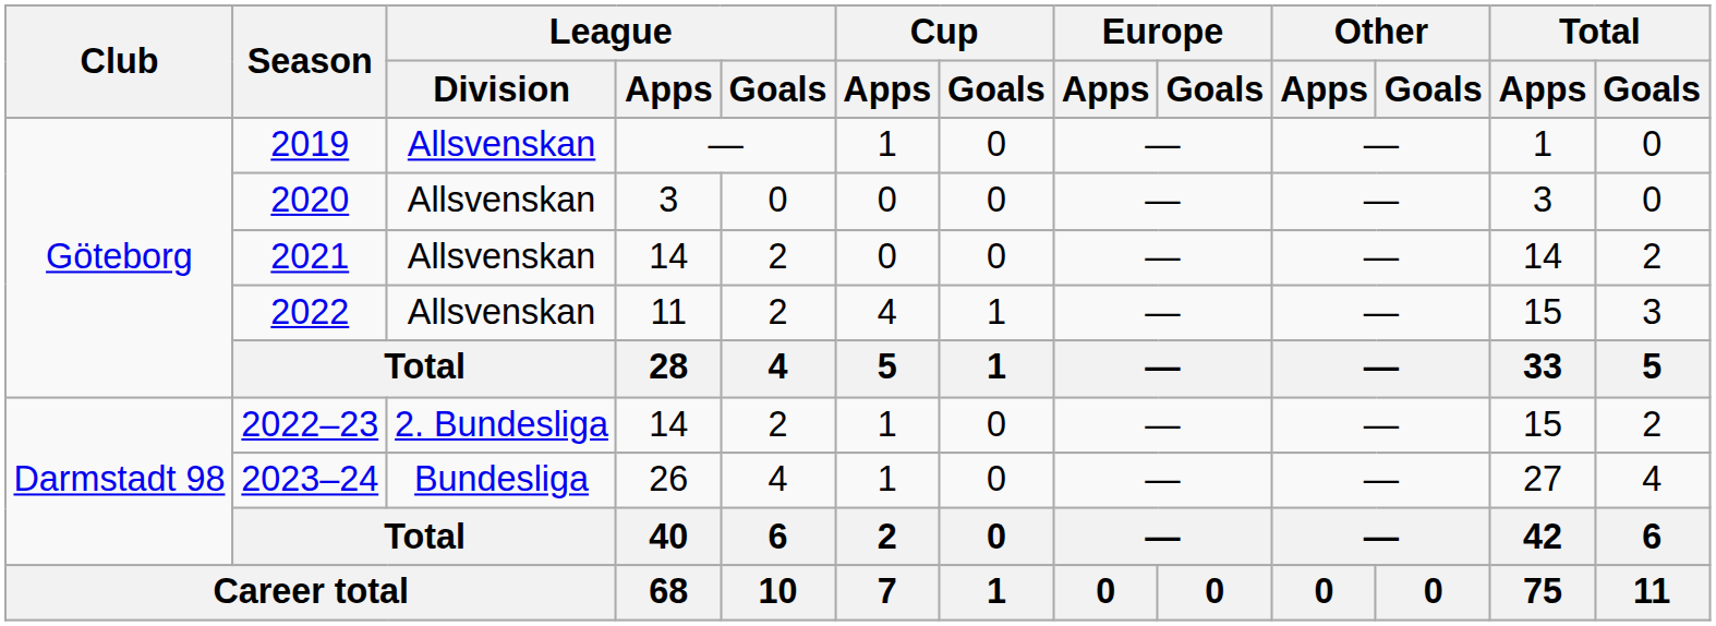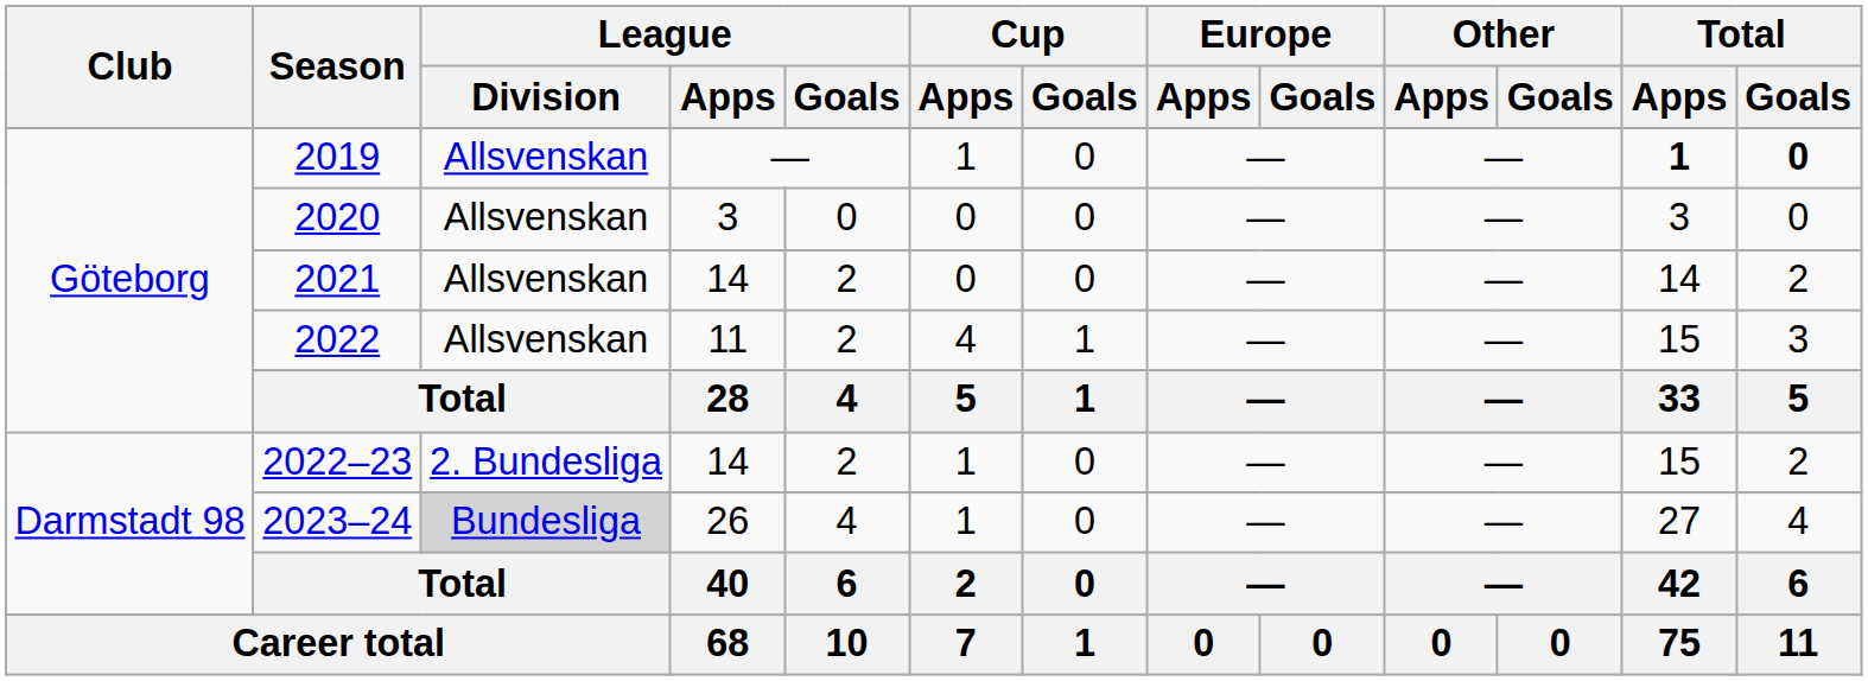2019 | Total / Apps: normal -> bold
2019 | Total / Goals: normal -> bold
2023–24 | League / Division: no background -> lightgrey background
